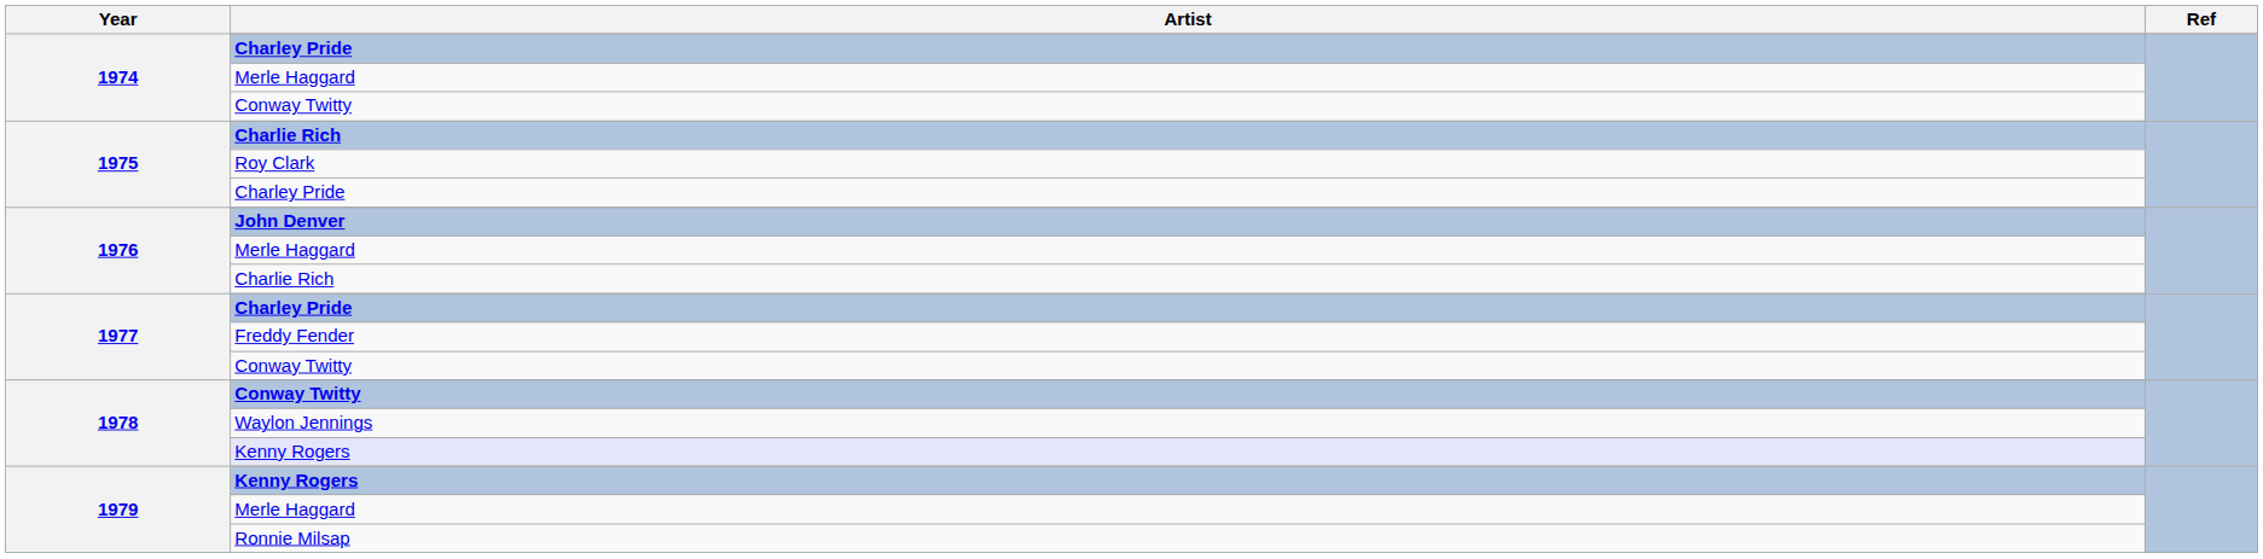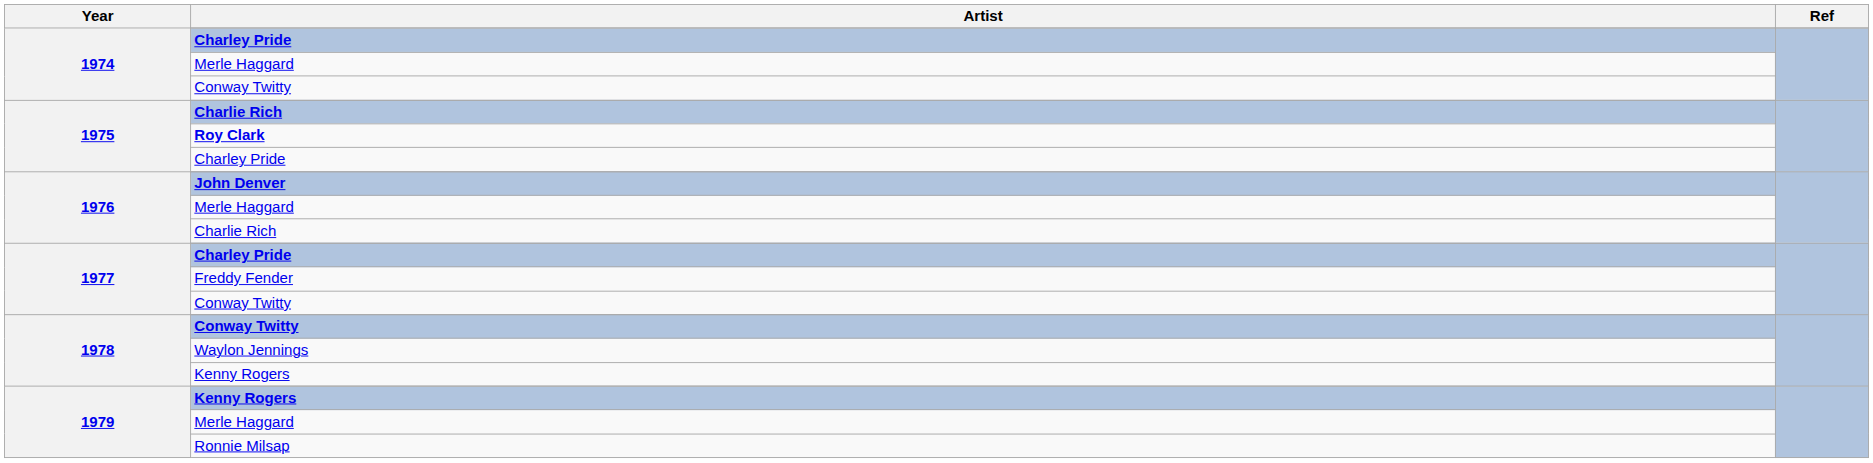Roy Clark | Artist: normal -> bold
1978 / Kenny Rogers | Artist: lavender background -> no background
